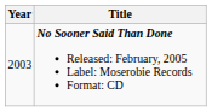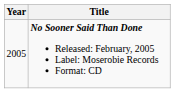row 2 | Year: 2003 -> 2005
